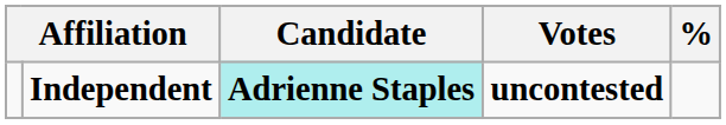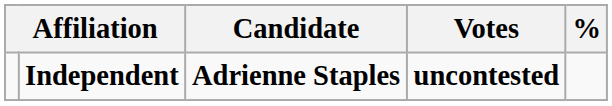Independent | Candidate: paleturquoise background -> no background
